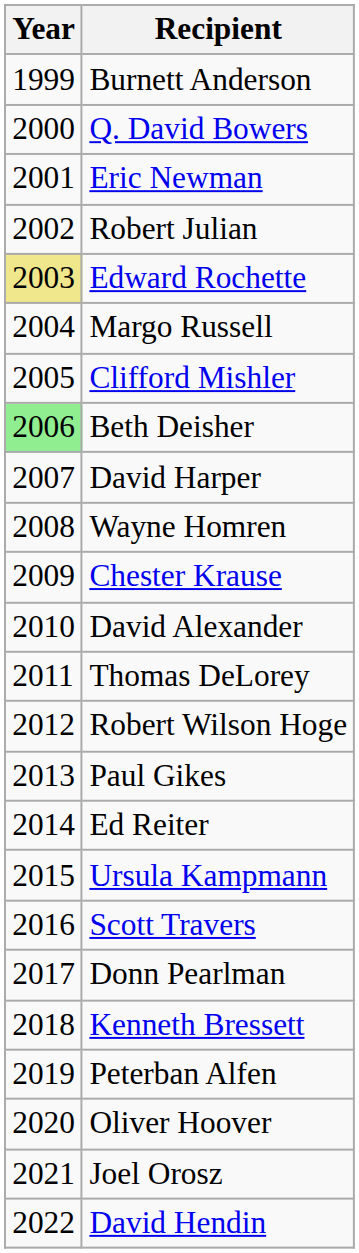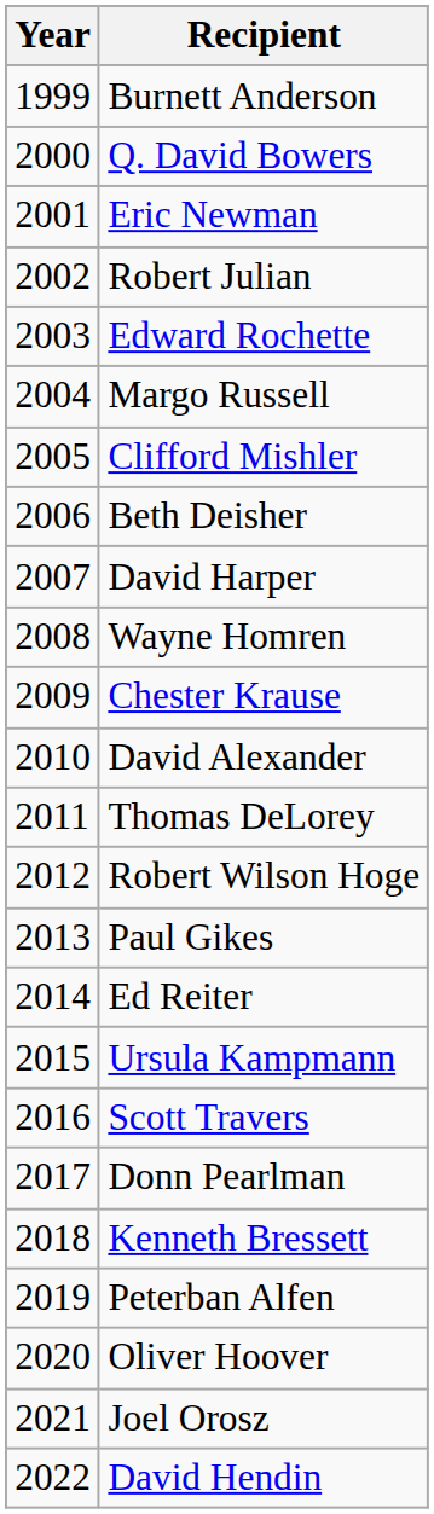Edward Rochette | Year: khaki background -> no background
Beth Deisher | Year: lightgreen background -> no background
